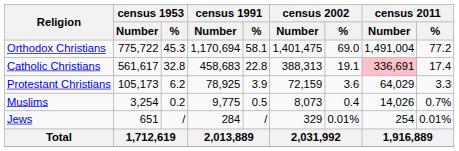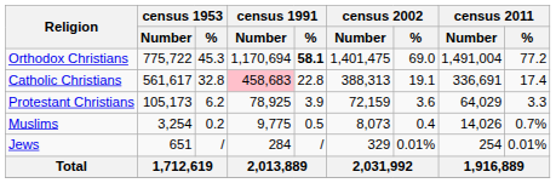Orthodox Christians | census 1991 / %: normal -> bold
Catholic Christians | census 1991 / Number: no background -> pink background
Catholic Christians | census 2011 / Number: pink background -> no background
